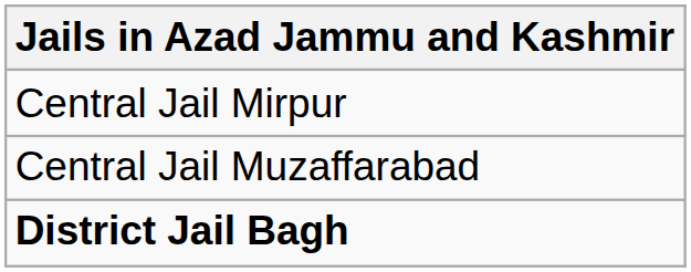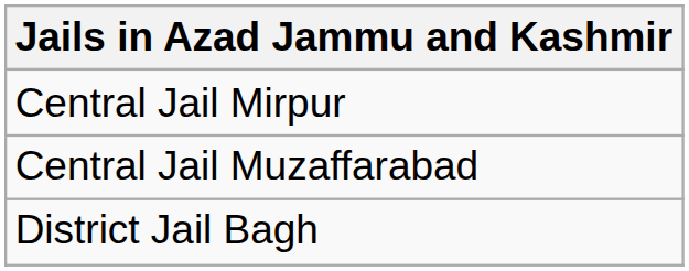row 4 | column 1: bold -> normal
